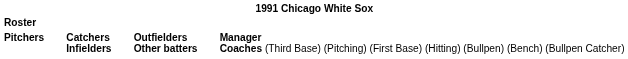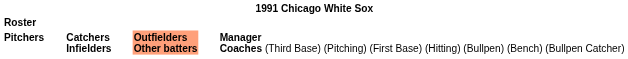Pitchers | column 3: no background -> lightsalmon background
